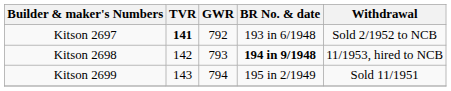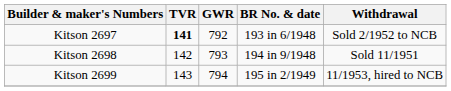Kitson 2698 | BR No. & date: bold -> normal
Kitson 2698 | Withdrawal: 11/1953, hired to NCB -> Sold 11/1951
Kitson 2699 | Withdrawal: Sold 11/1951 -> 11/1953, hired to NCB
